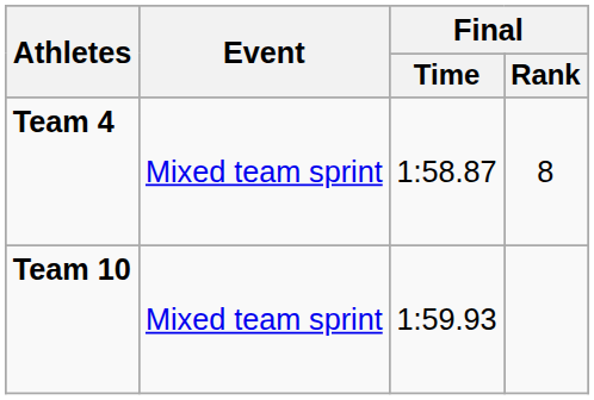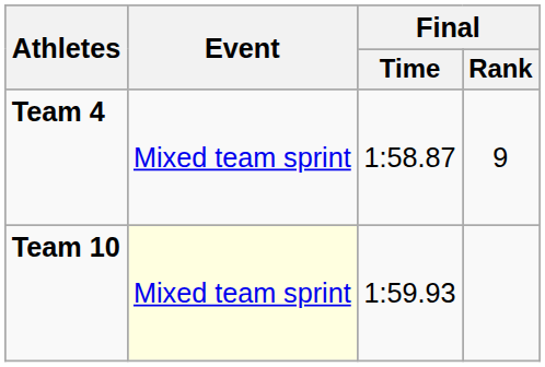Team 4 | Final / Rank: 8 -> 9
Team 10 | Event: no background -> lightyellow background
